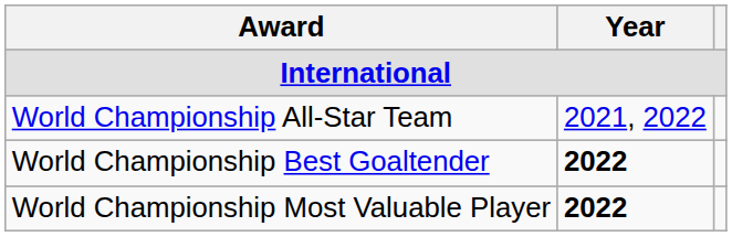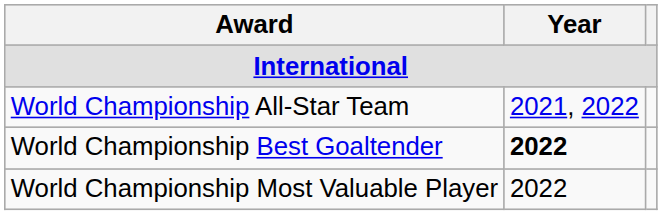World Championship Most Valuable Player | Year: bold -> normal
